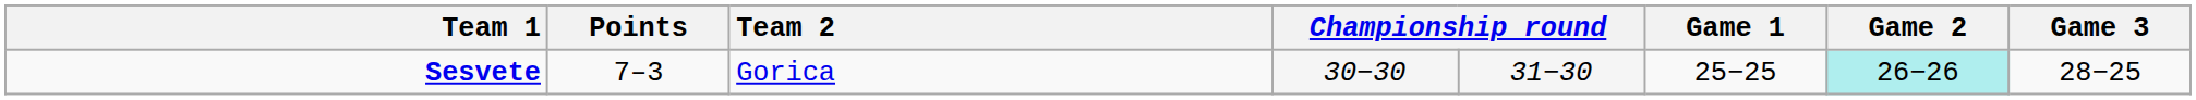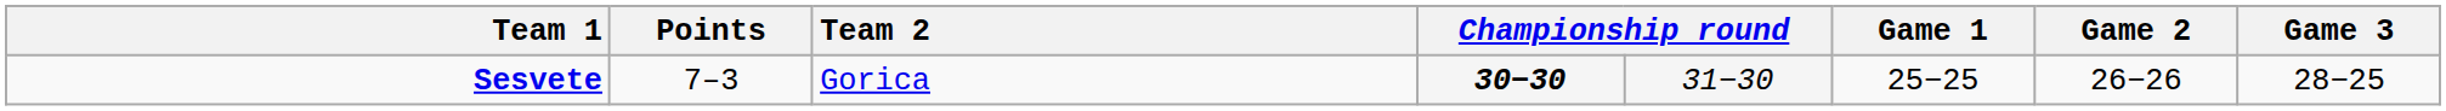Sesvete | column 4: normal -> bold
Sesvete | Game 2: paleturquoise background -> no background
